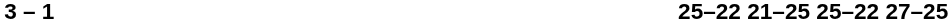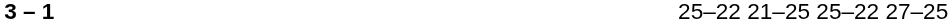row 1 | column 2: bold -> normal
